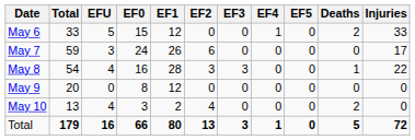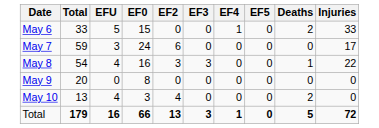- column: EF1 | 12 | 26 | 28 | 12 | 2 | 80
